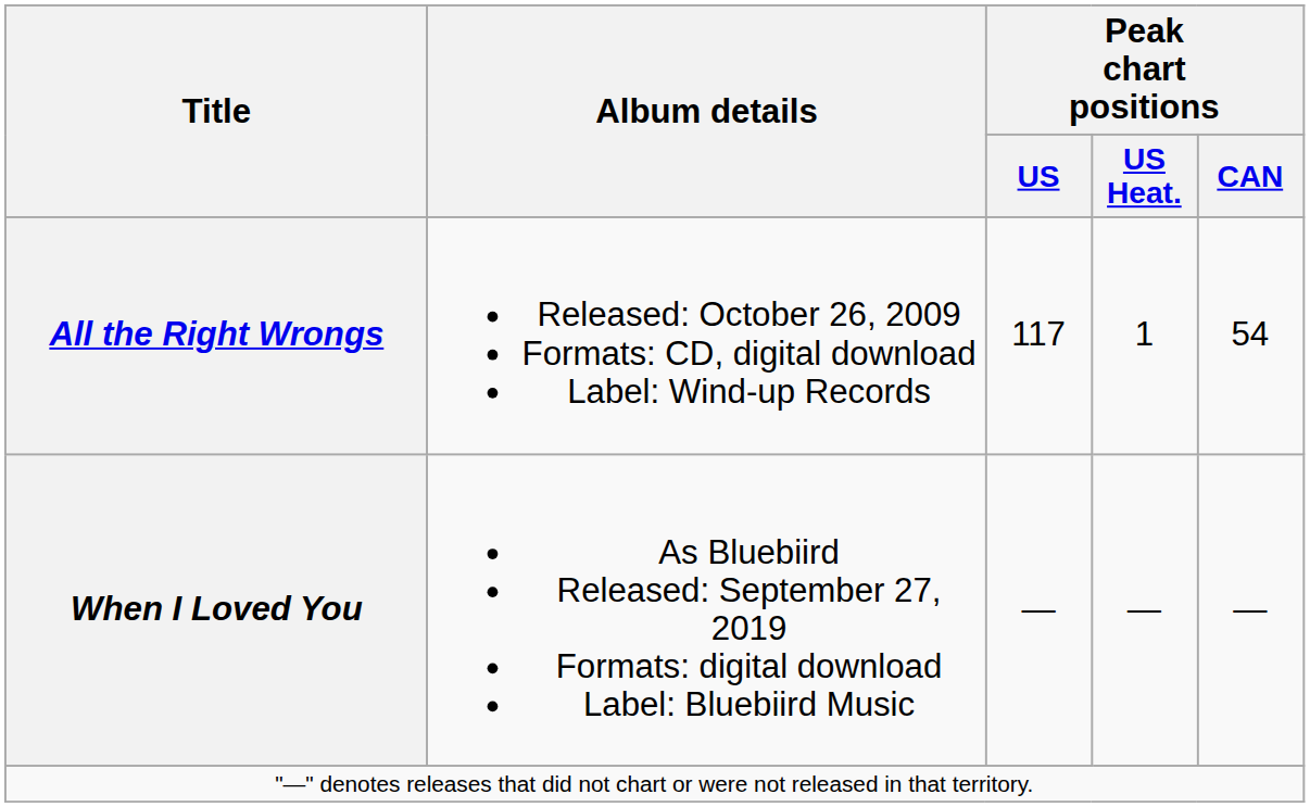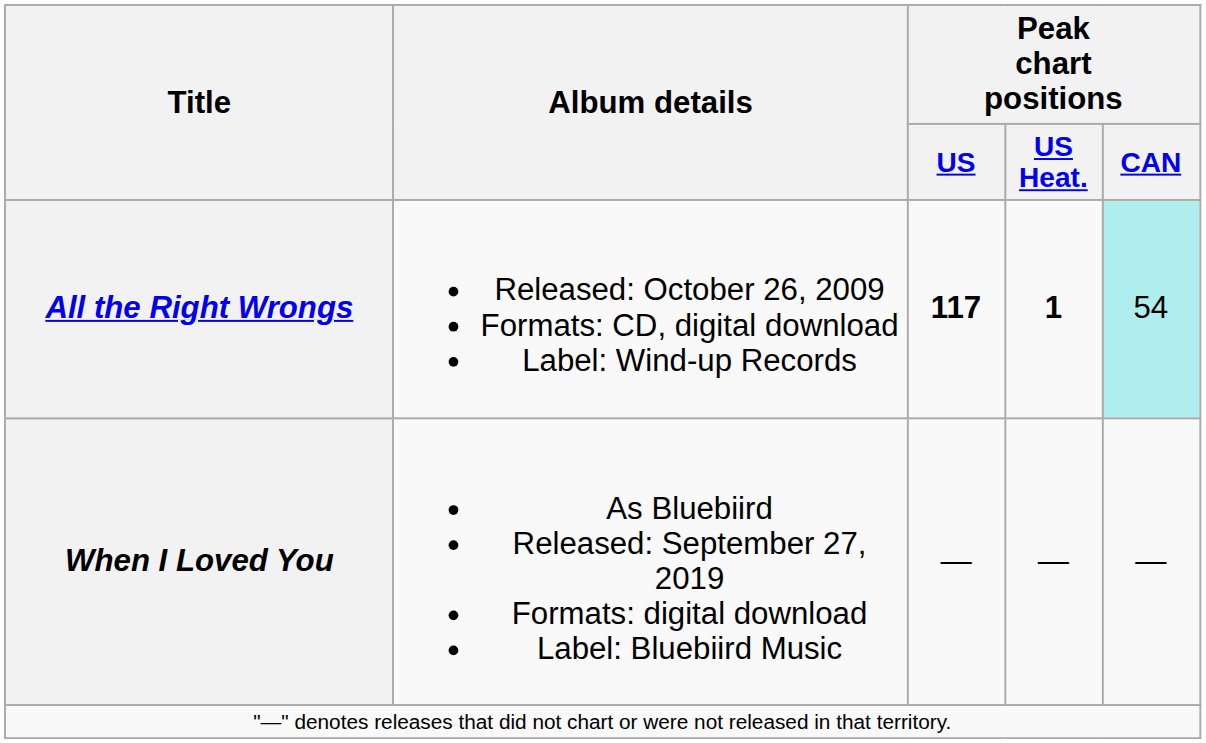All the Right Wrongs | Peak chart positions / US: normal -> bold
All the Right Wrongs | Peak chart positions / US Heat.: normal -> bold
All the Right Wrongs | Peak chart positions / CAN: no background -> paleturquoise background
